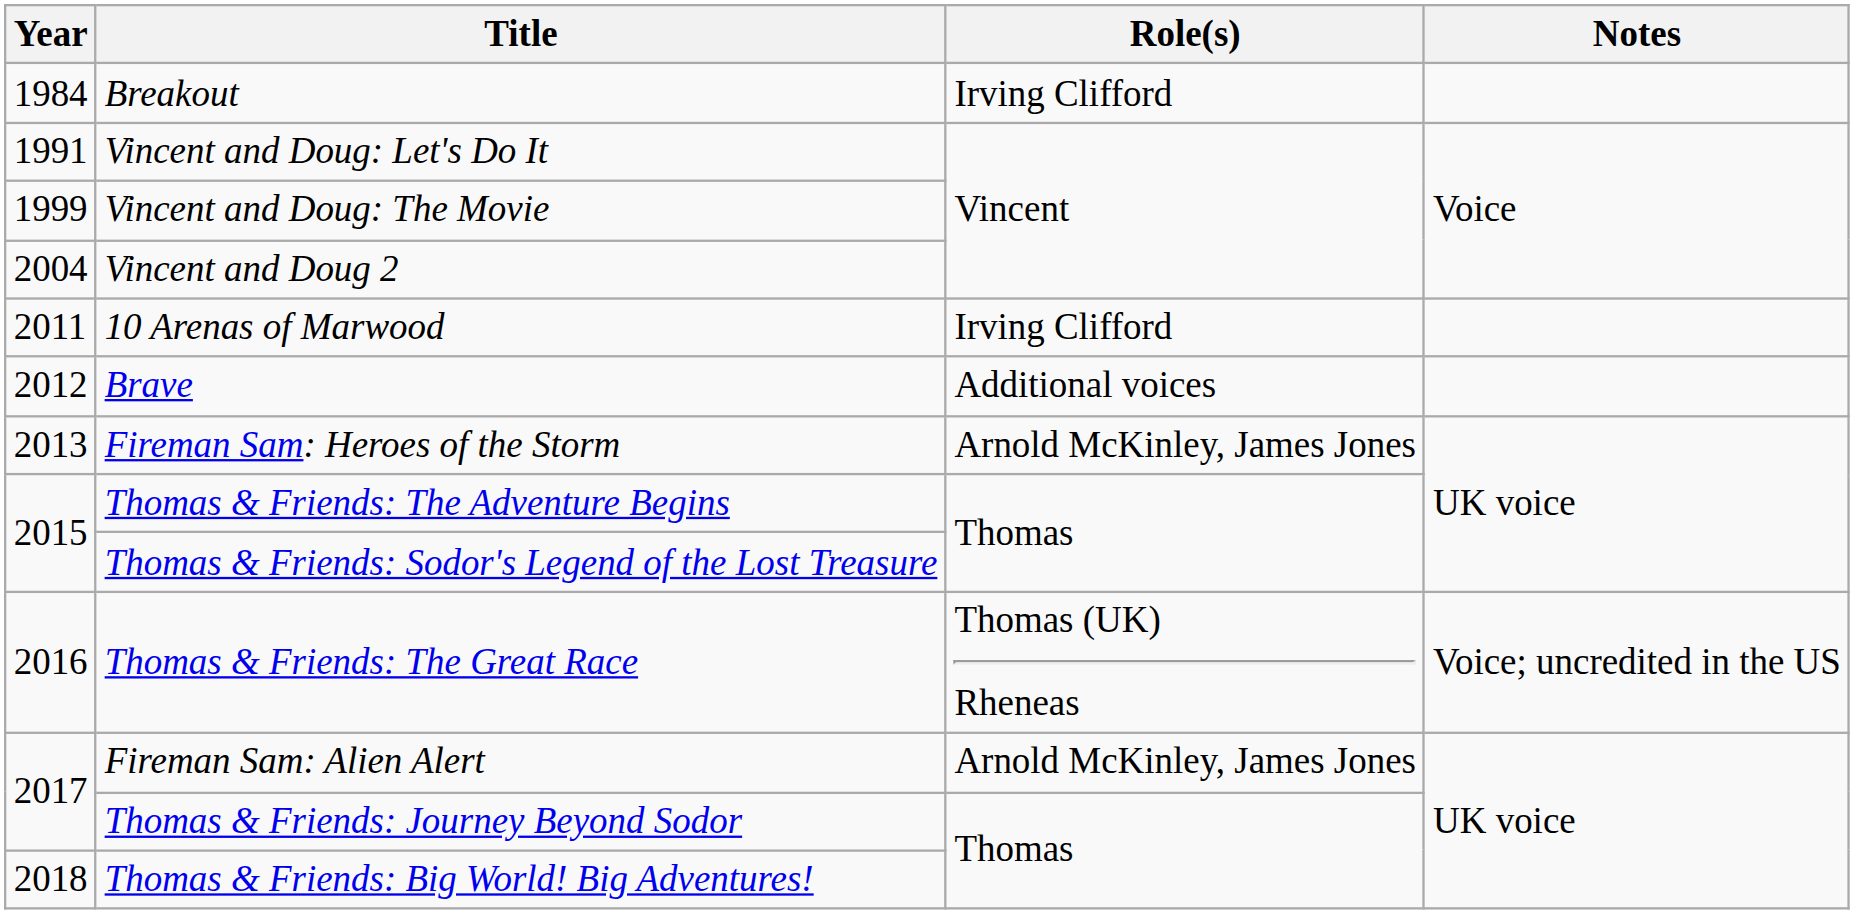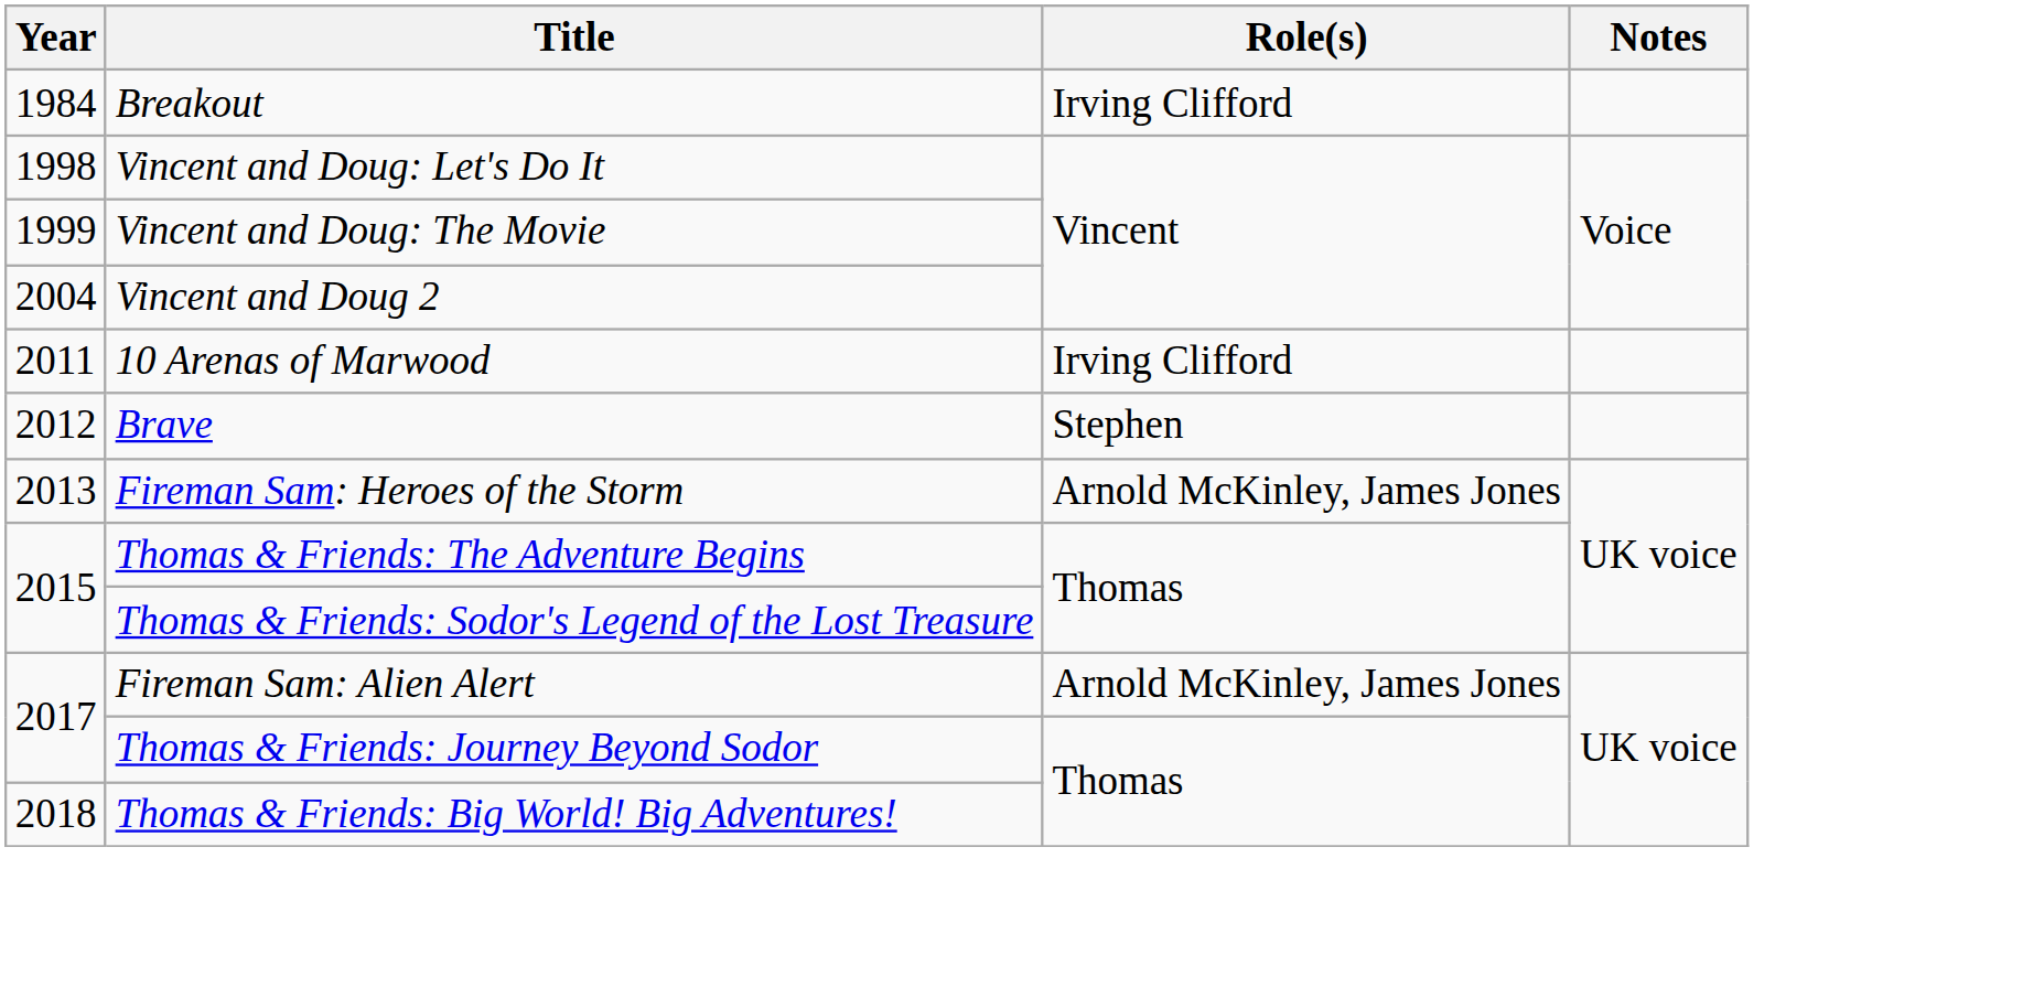Vincent and Doug: Let's Do It | Year: 1991 -> 1998
Brave | Role(s): Additional voices -> Stephen
- row: 2016 | Thomas & Friends: The Great Race | Thomas (UK) Rheneas | Voice; uncredited in the US
